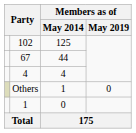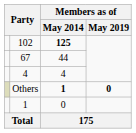102 | Members as of / May 2014: normal -> bold
Others | Members as of / May 2014: normal -> bold
Others | Members as of / May 2019: normal -> bold
